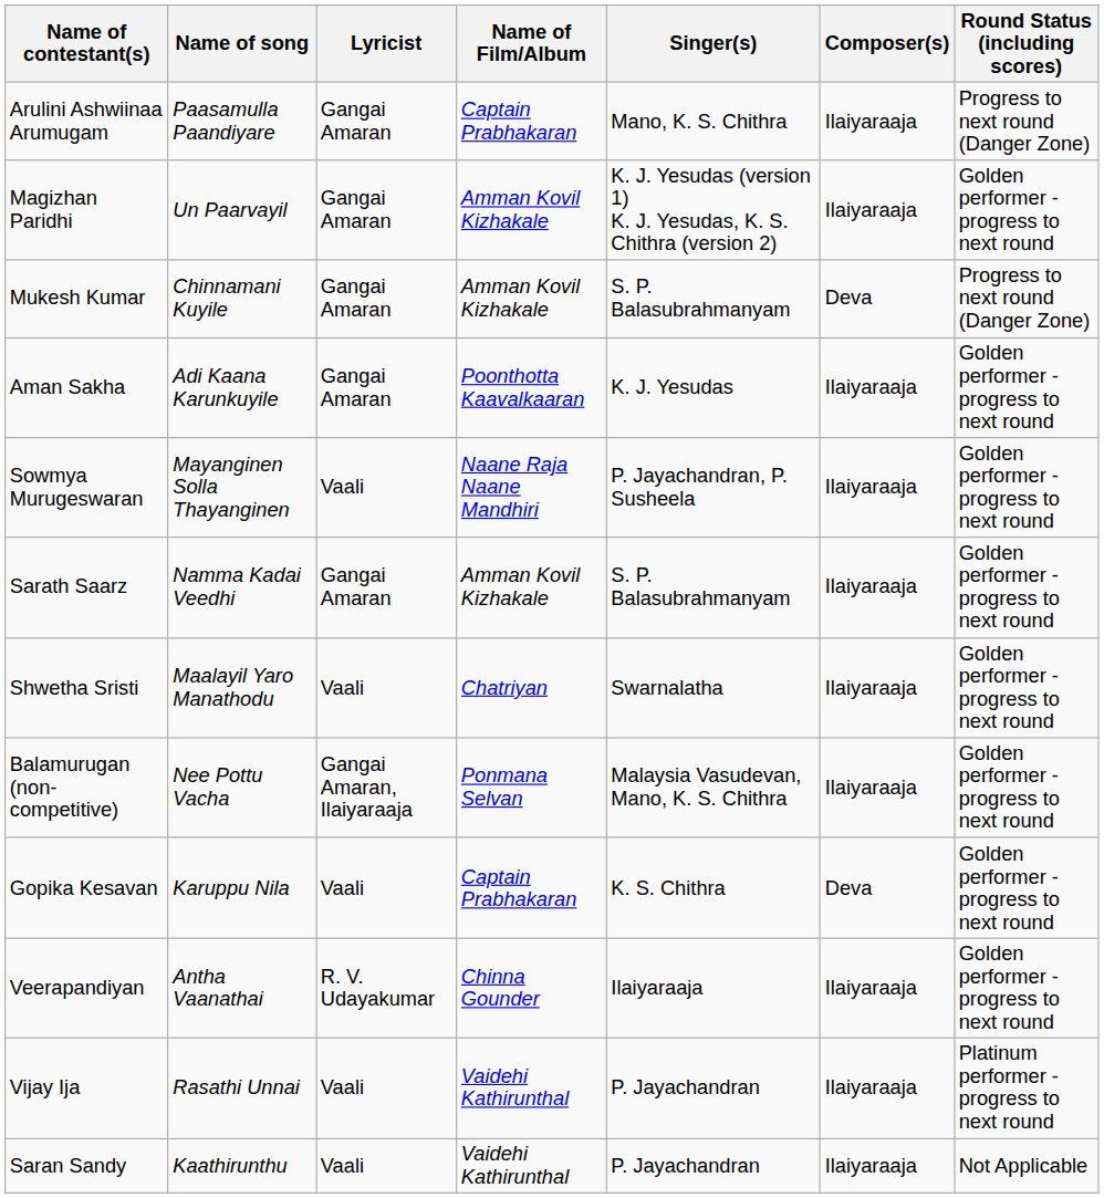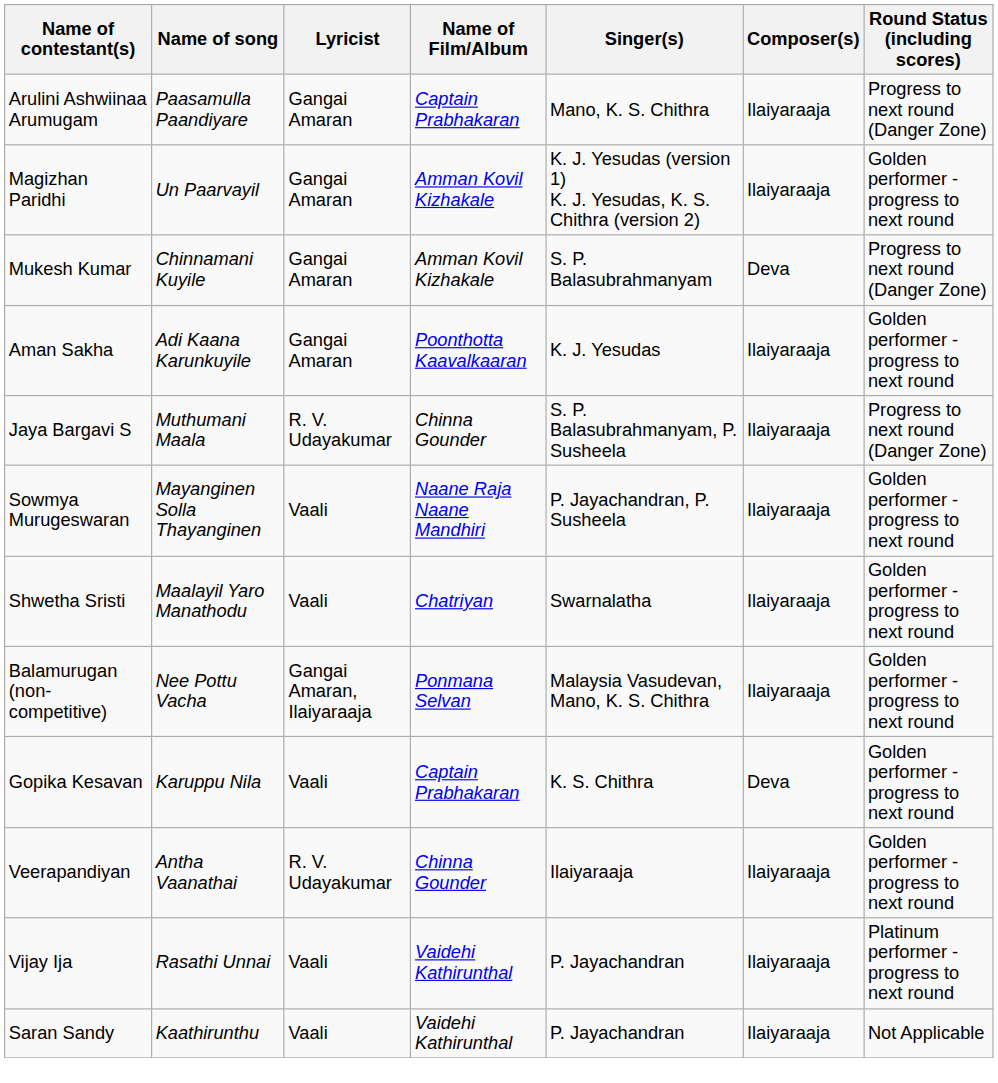+ row: Jaya Bargavi S | Muthumani Maala | R. V. Udayakumar | Chinna Gounder | S. P. Balasubrahmanyam, P. Susheela | Ilaiyaraaja | Progress to next round (Danger Zone)
- row: Sarath Saarz | Namma Kadai Veedhi | Gangai Amaran | Amman Kovil Kizhakale | S. P. Balasubrahmanyam | Ilaiyaraaja | Golden performer - progress to next round
